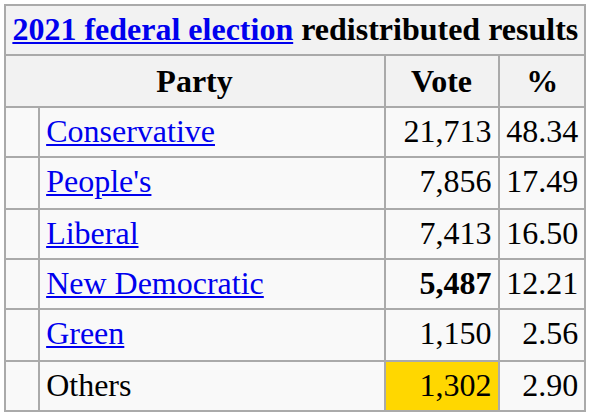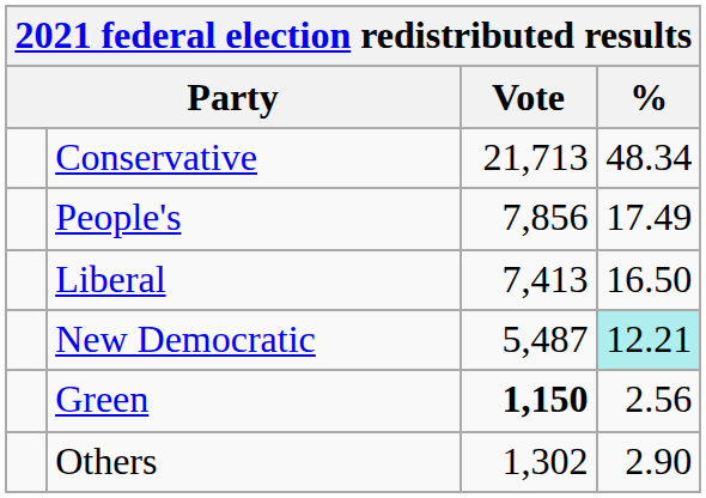New Democratic | Vote: bold -> normal
New Democratic | %: no background -> paleturquoise background
Green | Vote: normal -> bold
Others | Vote: gold background -> no background
